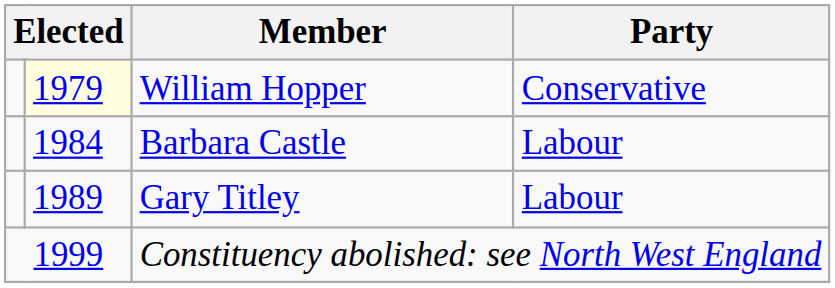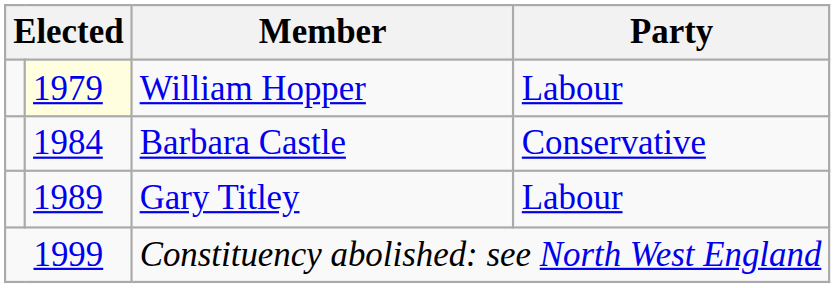William Hopper | Party: Conservative -> Labour
Barbara Castle | Party: Labour -> Conservative
